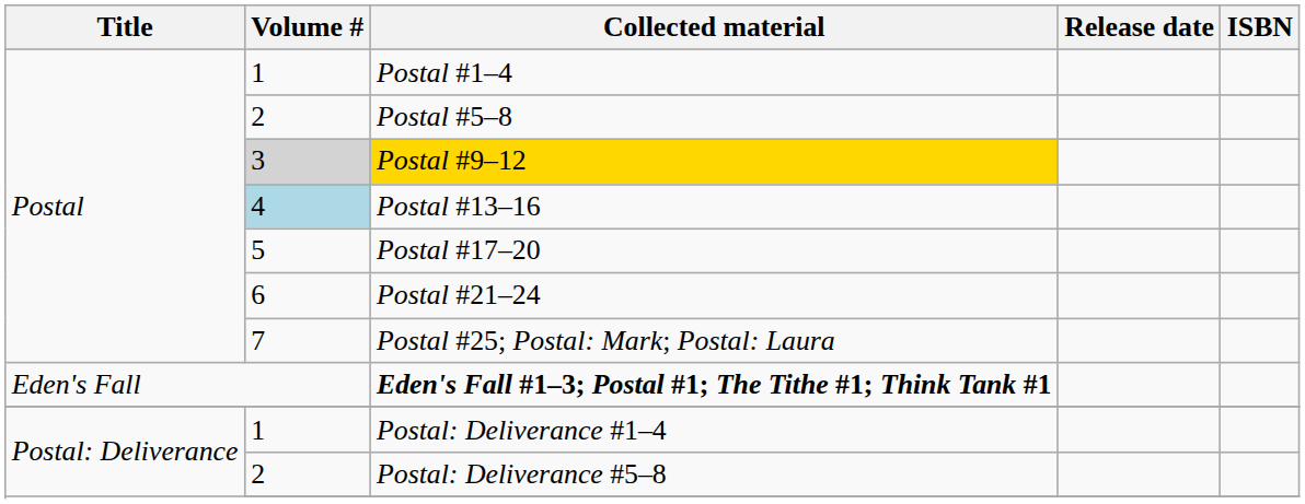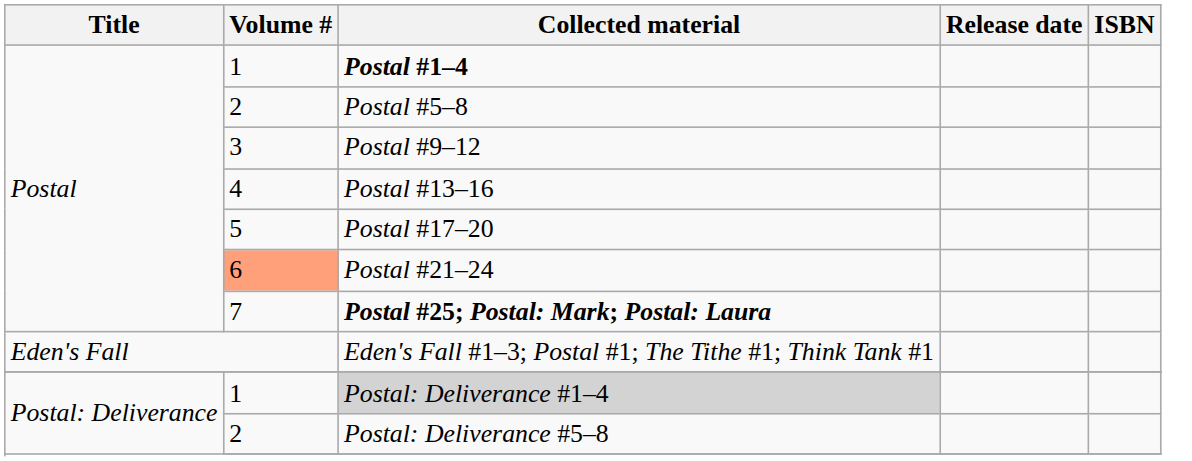Postal #1–4 | Collected material: normal -> bold
Postal #9–12 | Volume #: lightgrey background -> no background
Postal #9–12 | Collected material: gold background -> no background
Postal #13–16 | Volume #: lightblue background -> no background
Postal #21–24 | Volume #: no background -> lightsalmon background
Postal #25; Postal: Mark; Postal: Laura | Collected material: normal -> bold
Eden's Fall #1–3; Postal #1; The Tithe #1; Think Tank #1 | Collected material: bold -> normal
Postal: Deliverance #1–4 | Collected material: no background -> lightgrey background
